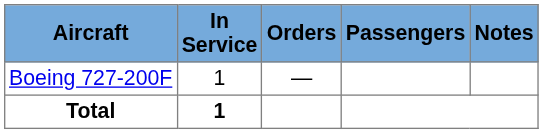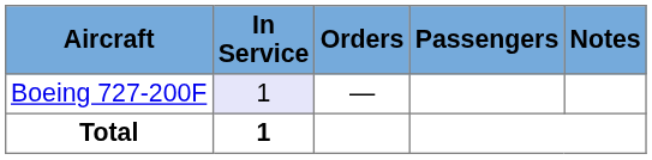Boeing 727-200F | In Service: no background -> lavender background
